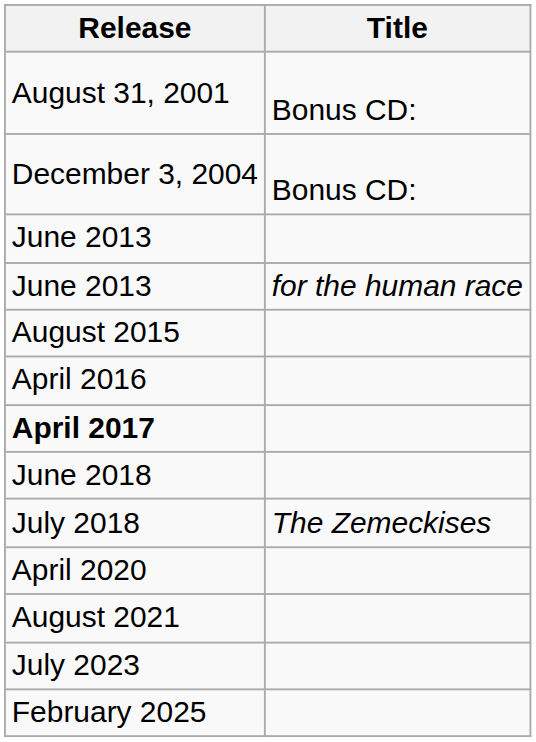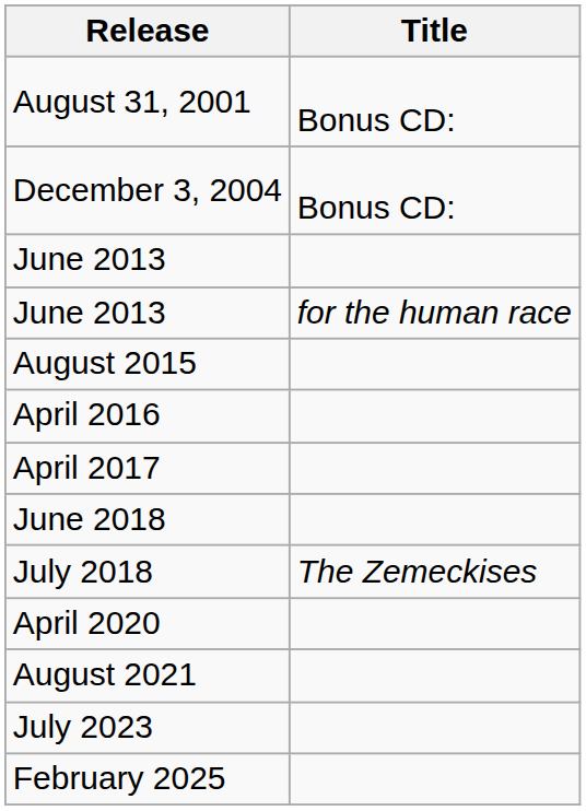row 8 | Release: bold -> normal
